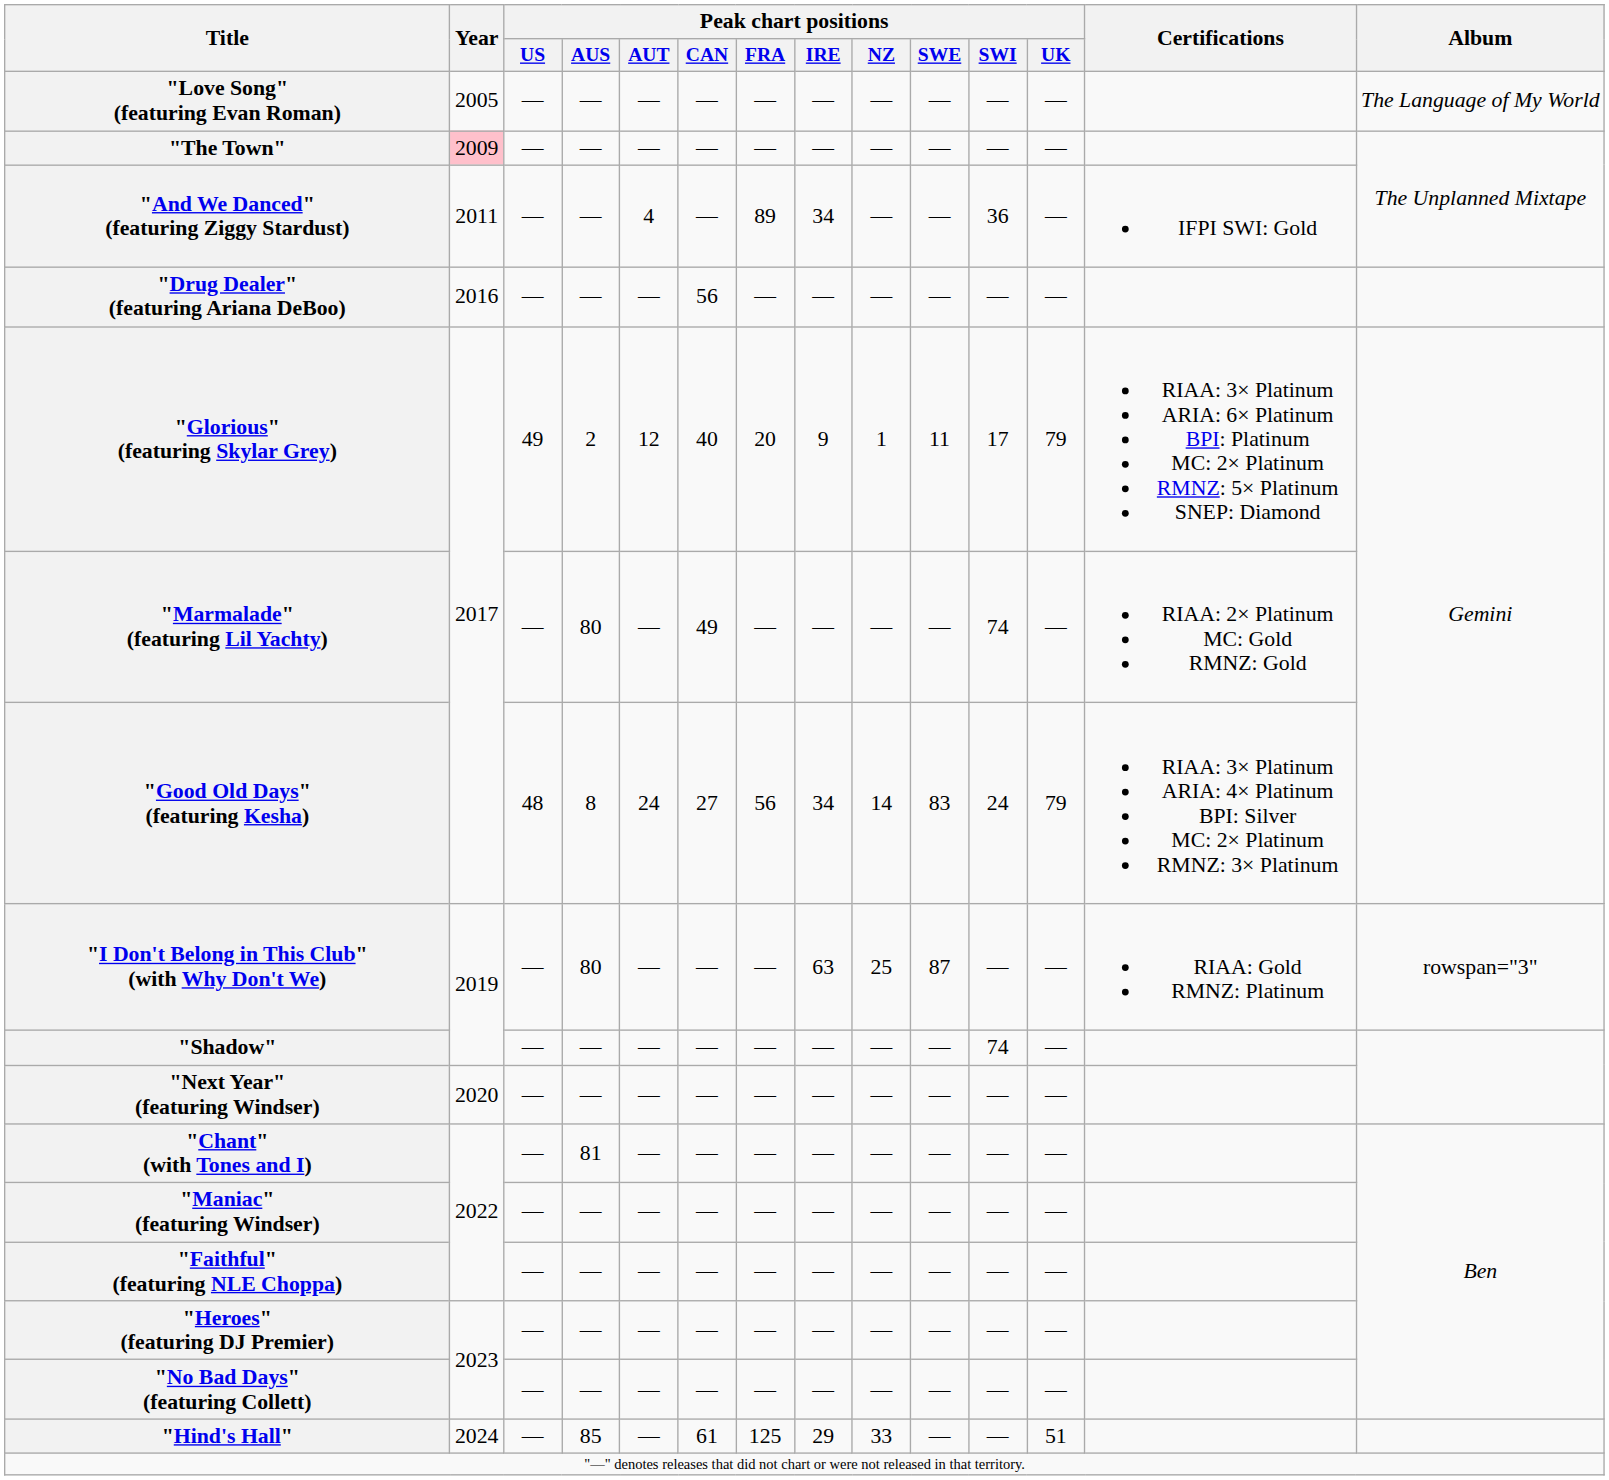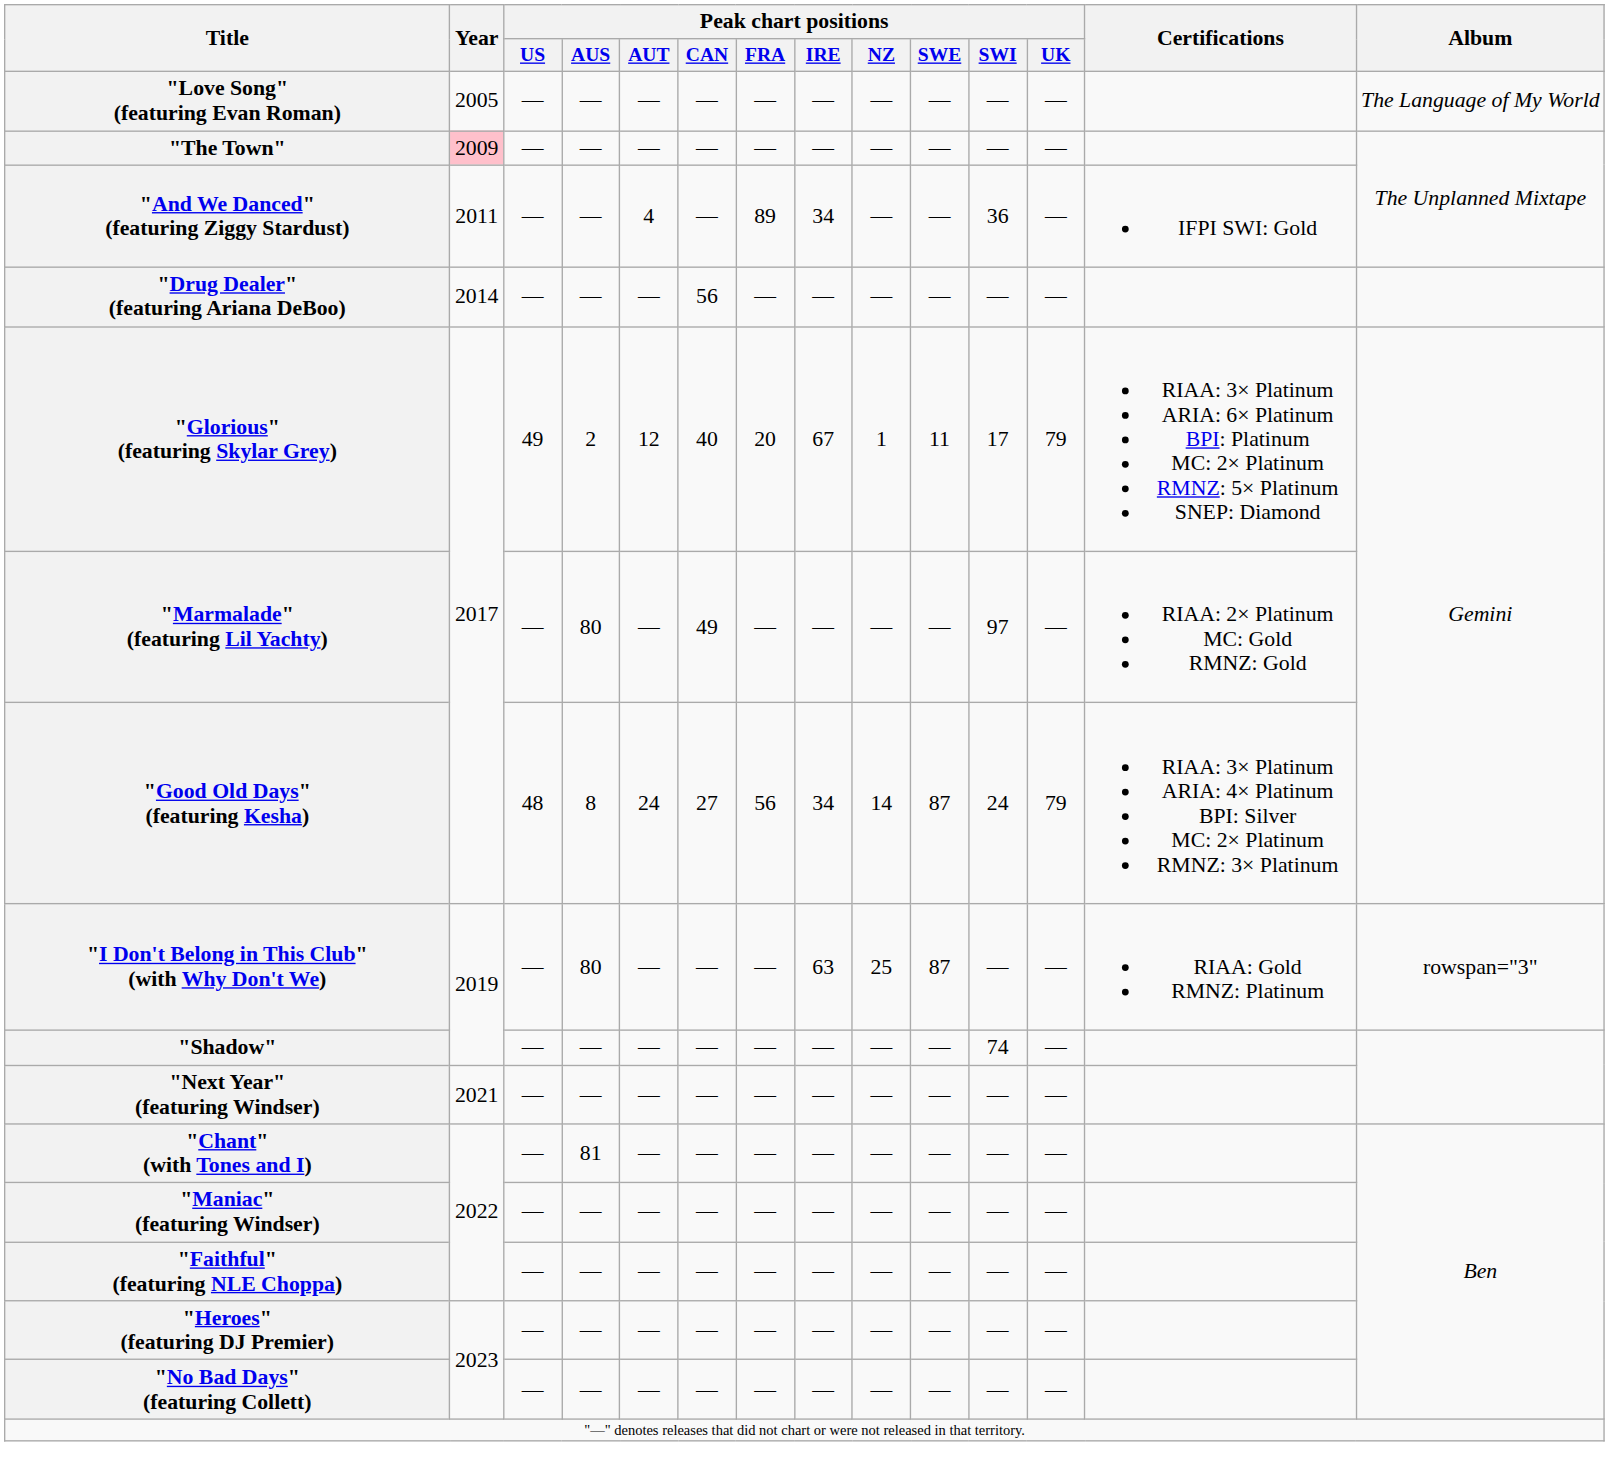"Drug Dealer" (featuring Ariana DeBoo) | Year: 2016 -> 2014
"Glorious" (featuring Skylar Grey) | Peak chart positions / IRE: 9 -> 67
"Marmalade" (featuring Lil Yachty) | Peak chart positions / SWI: 74 -> 97
"Good Old Days" (featuring Kesha) | Peak chart positions / SWE: 83 -> 87
"Next Year" (featuring Windser) | Year: 2020 -> 2021
- row: "Hind's Hall" | 2024 | — | 85 | — | 61 | 125 | 29 | 33 | — | — | 51
